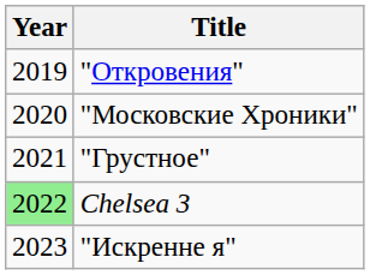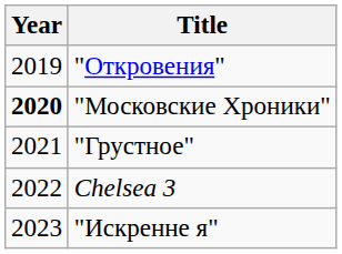"Московские Хроники" | Year: normal -> bold
Chelsea 3 | Year: lightgreen background -> no background
